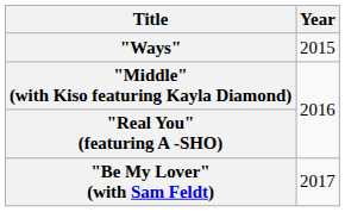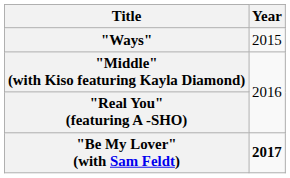"Be My Lover" (with Sam Feldt) | Year: normal -> bold
